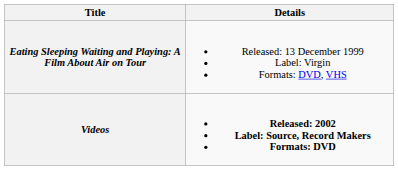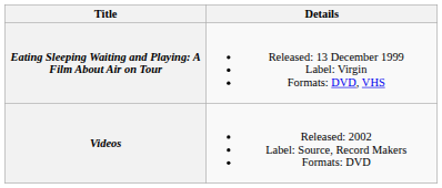Videos | Details: bold -> normal
